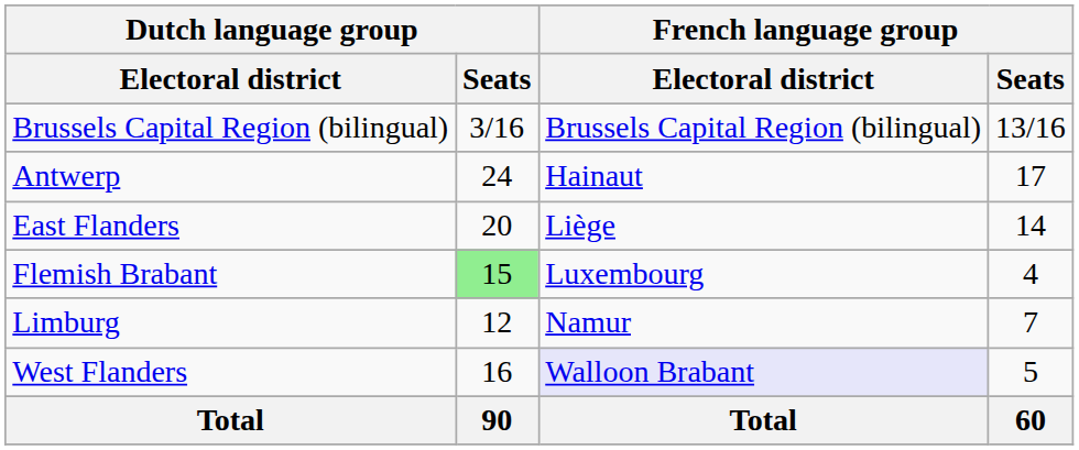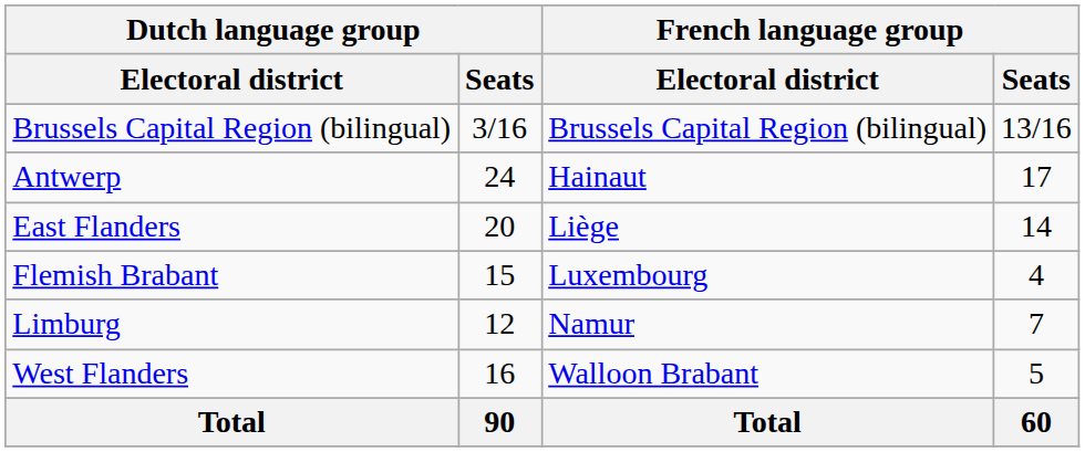Flemish Brabant | Dutch language group / Seats: lightgreen background -> no background
West Flanders | French language group / Electoral district: lavender background -> no background
